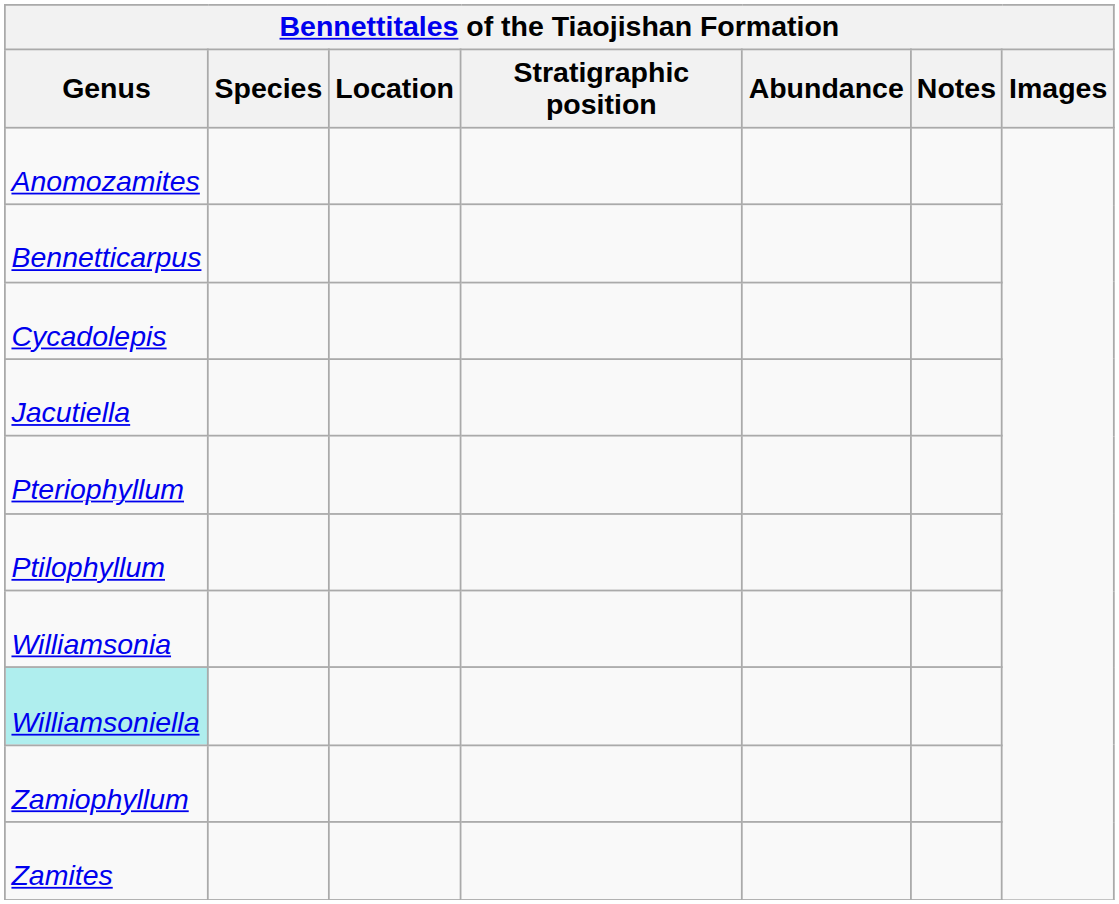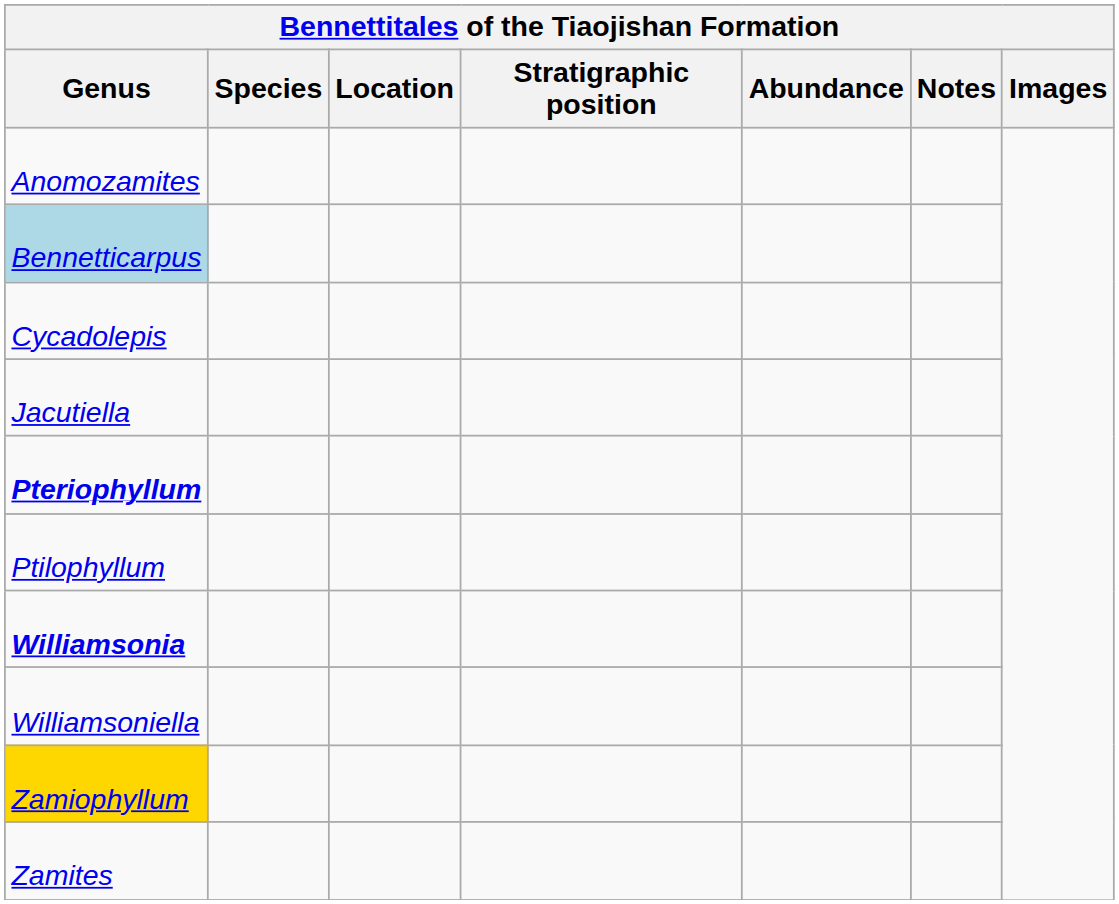Bennetticarpus | Genus: no background -> lightblue background
Pteriophyllum | Genus: normal -> bold
Williamsonia | Genus: normal -> bold
Williamsoniella | Genus: paleturquoise background -> no background
Zamiophyllum | Genus: no background -> gold background
